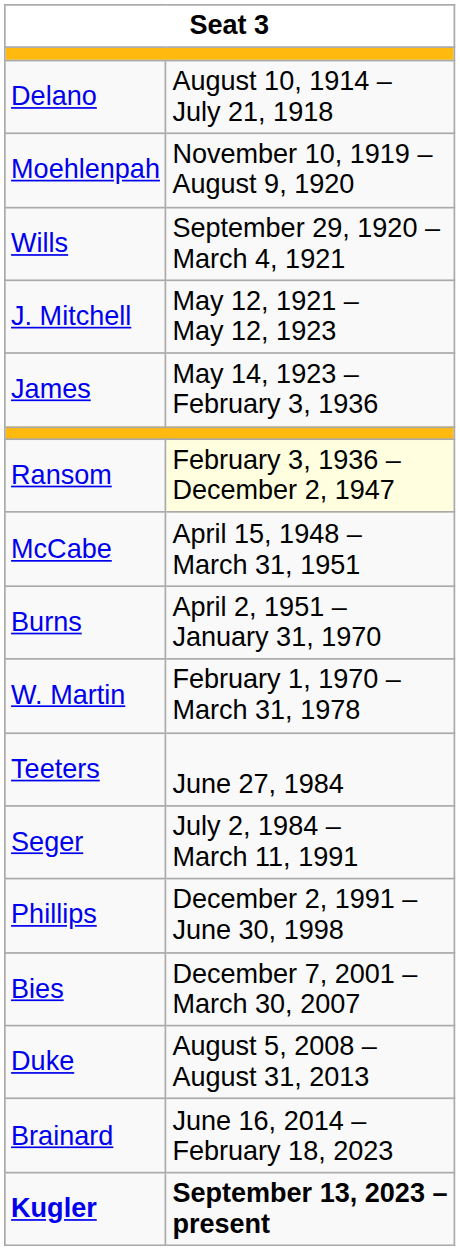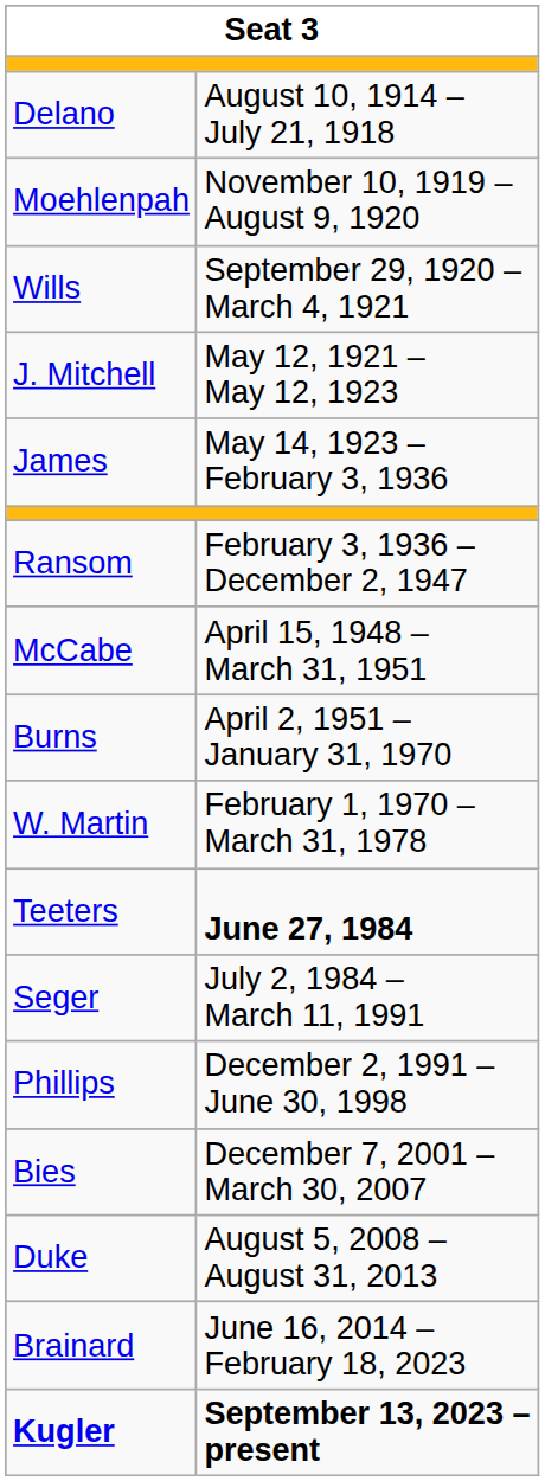row 9 | column 2: lightyellow background -> no background
row 13 | column 2: normal -> bold
